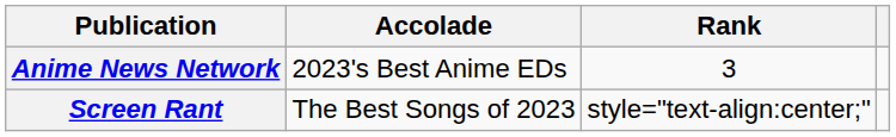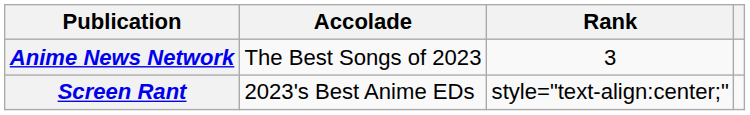Anime News Network | Accolade: 2023's Best Anime EDs -> The Best Songs of 2023
Screen Rant | Accolade: The Best Songs of 2023 -> 2023's Best Anime EDs
